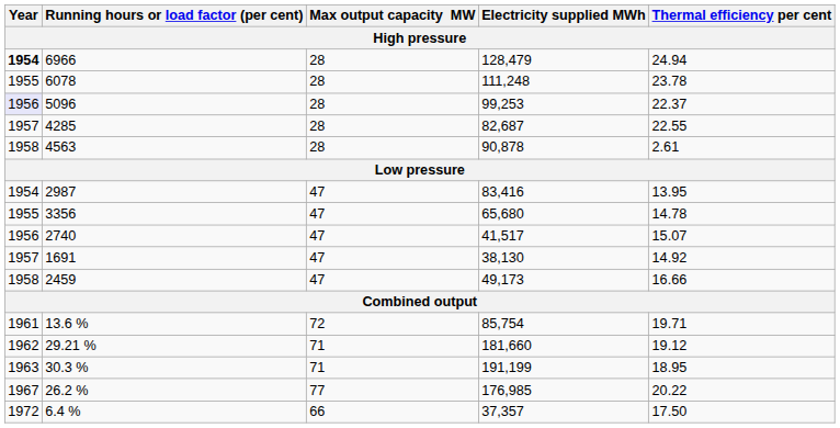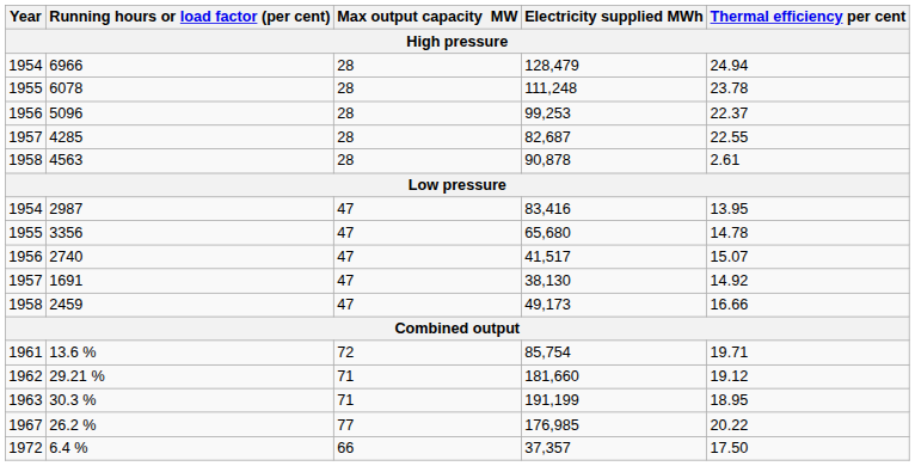6966 | Year: bold -> normal
5096 | Year: lavender background -> no background
